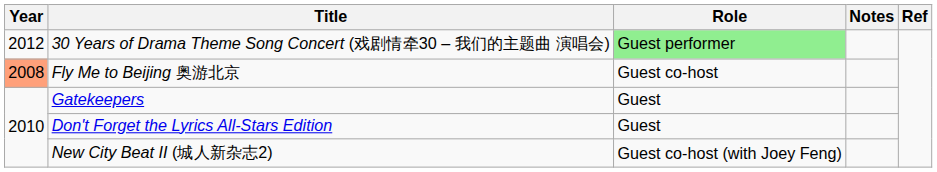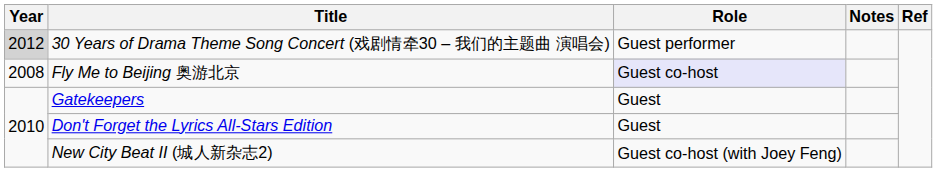30 Years of Drama Theme Song Concert (戏剧情牵30 – 我们的主题曲 演唱会) | Year: no background -> lightgrey background
30 Years of Drama Theme Song Concert (戏剧情牵30 – 我们的主题曲 演唱会) | Role: lightgreen background -> no background
Fly Me to Beijing 奥游北京 | Year: lightsalmon background -> no background
Fly Me to Beijing 奥游北京 | Role: no background -> lavender background
